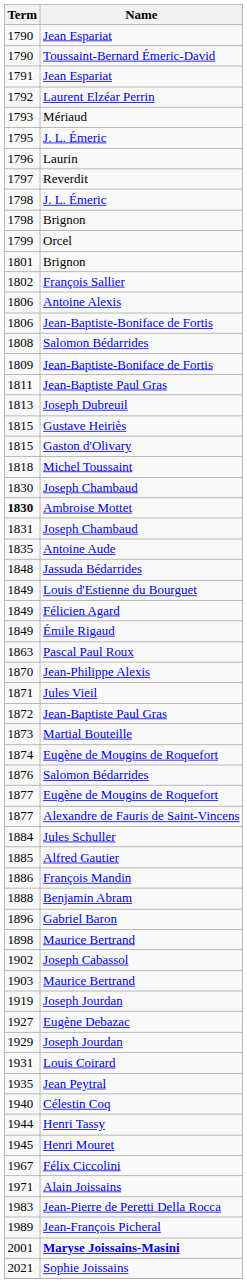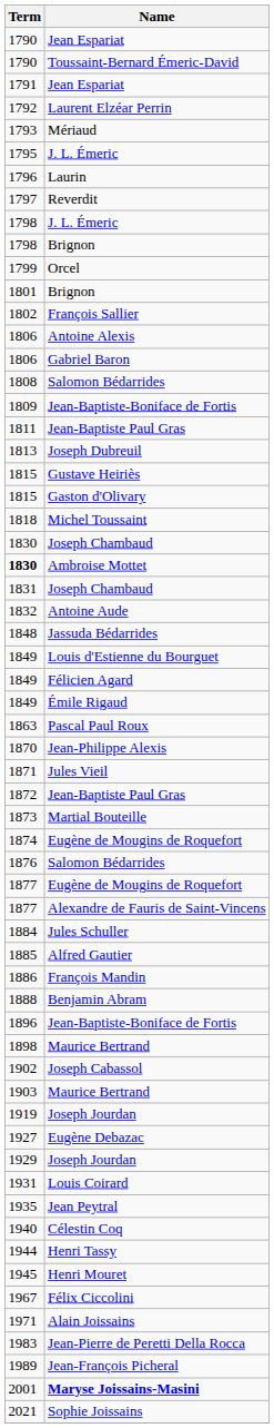row 16 | Name: Jean-Baptiste-Boniface de Fortis -> Gabriel Baron
row 27 | Term: 1835 -> 1832
row 45 | Name: Gabriel Baron -> Jean-Baptiste-Boniface de Fortis
